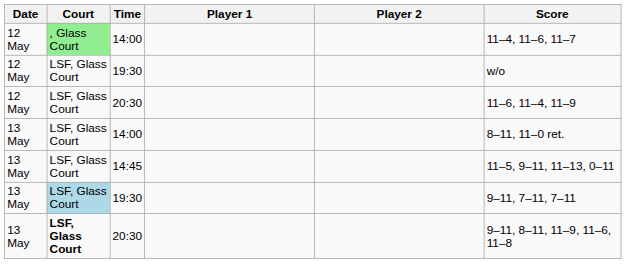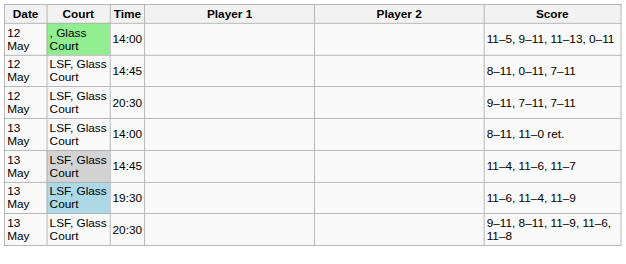12 May / 14:00 | Score: 11–4, 11–6, 11–7 -> 11–5, 9–11, 11–13, 0–11
+ row: 12 May | LSF, Glass Court | 14:45 | 8–11, 0–11, 7–11
- row: 12 May | LSF, Glass Court | 19:30 | w/o
12 May / 20:30 | Score: 11–6, 11–4, 11–9 -> 9–11, 7–11, 7–11
13 May / 14:45 | Court: no background -> lightgrey background
13 May / 14:45 | Score: 11–5, 9–11, 11–13, 0–11 -> 11–4, 11–6, 11–7
13 May / 19:30 | Score: 9–11, 7–11, 7–11 -> 11–6, 11–4, 11–9
13 May / 20:30 | Court: bold -> normal
